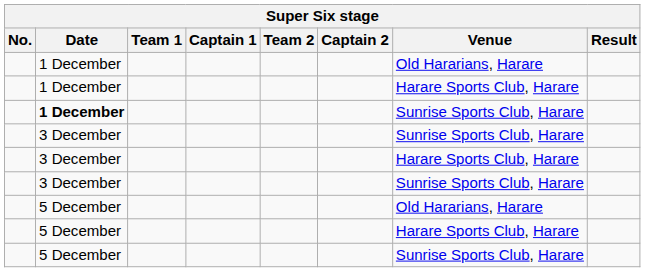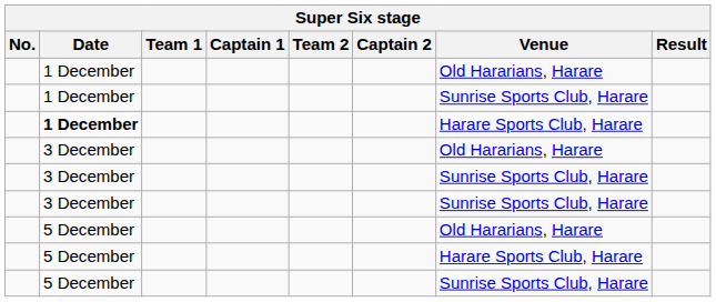row 4 | Venue: Harare Sports Club, Harare -> Sunrise Sports Club, Harare
row 5 | Venue: Sunrise Sports Club, Harare -> Harare Sports Club, Harare
row 6 | Venue: Sunrise Sports Club, Harare -> Old Hararians, Harare
row 7 | Venue: Harare Sports Club, Harare -> Sunrise Sports Club, Harare
